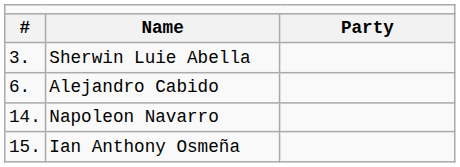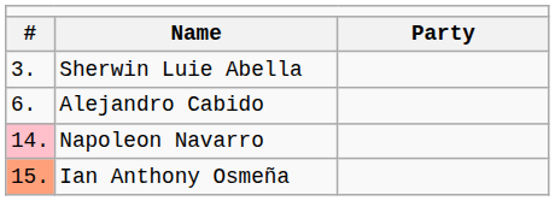Napoleon Navarro | column 1: no background -> pink background
Ian Anthony Osmeña | column 1: no background -> lightsalmon background
